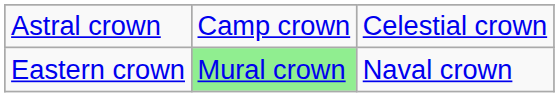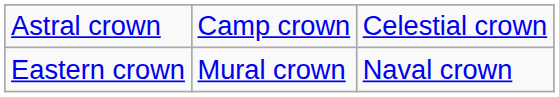Eastern crown | column 2: lightgreen background -> no background
